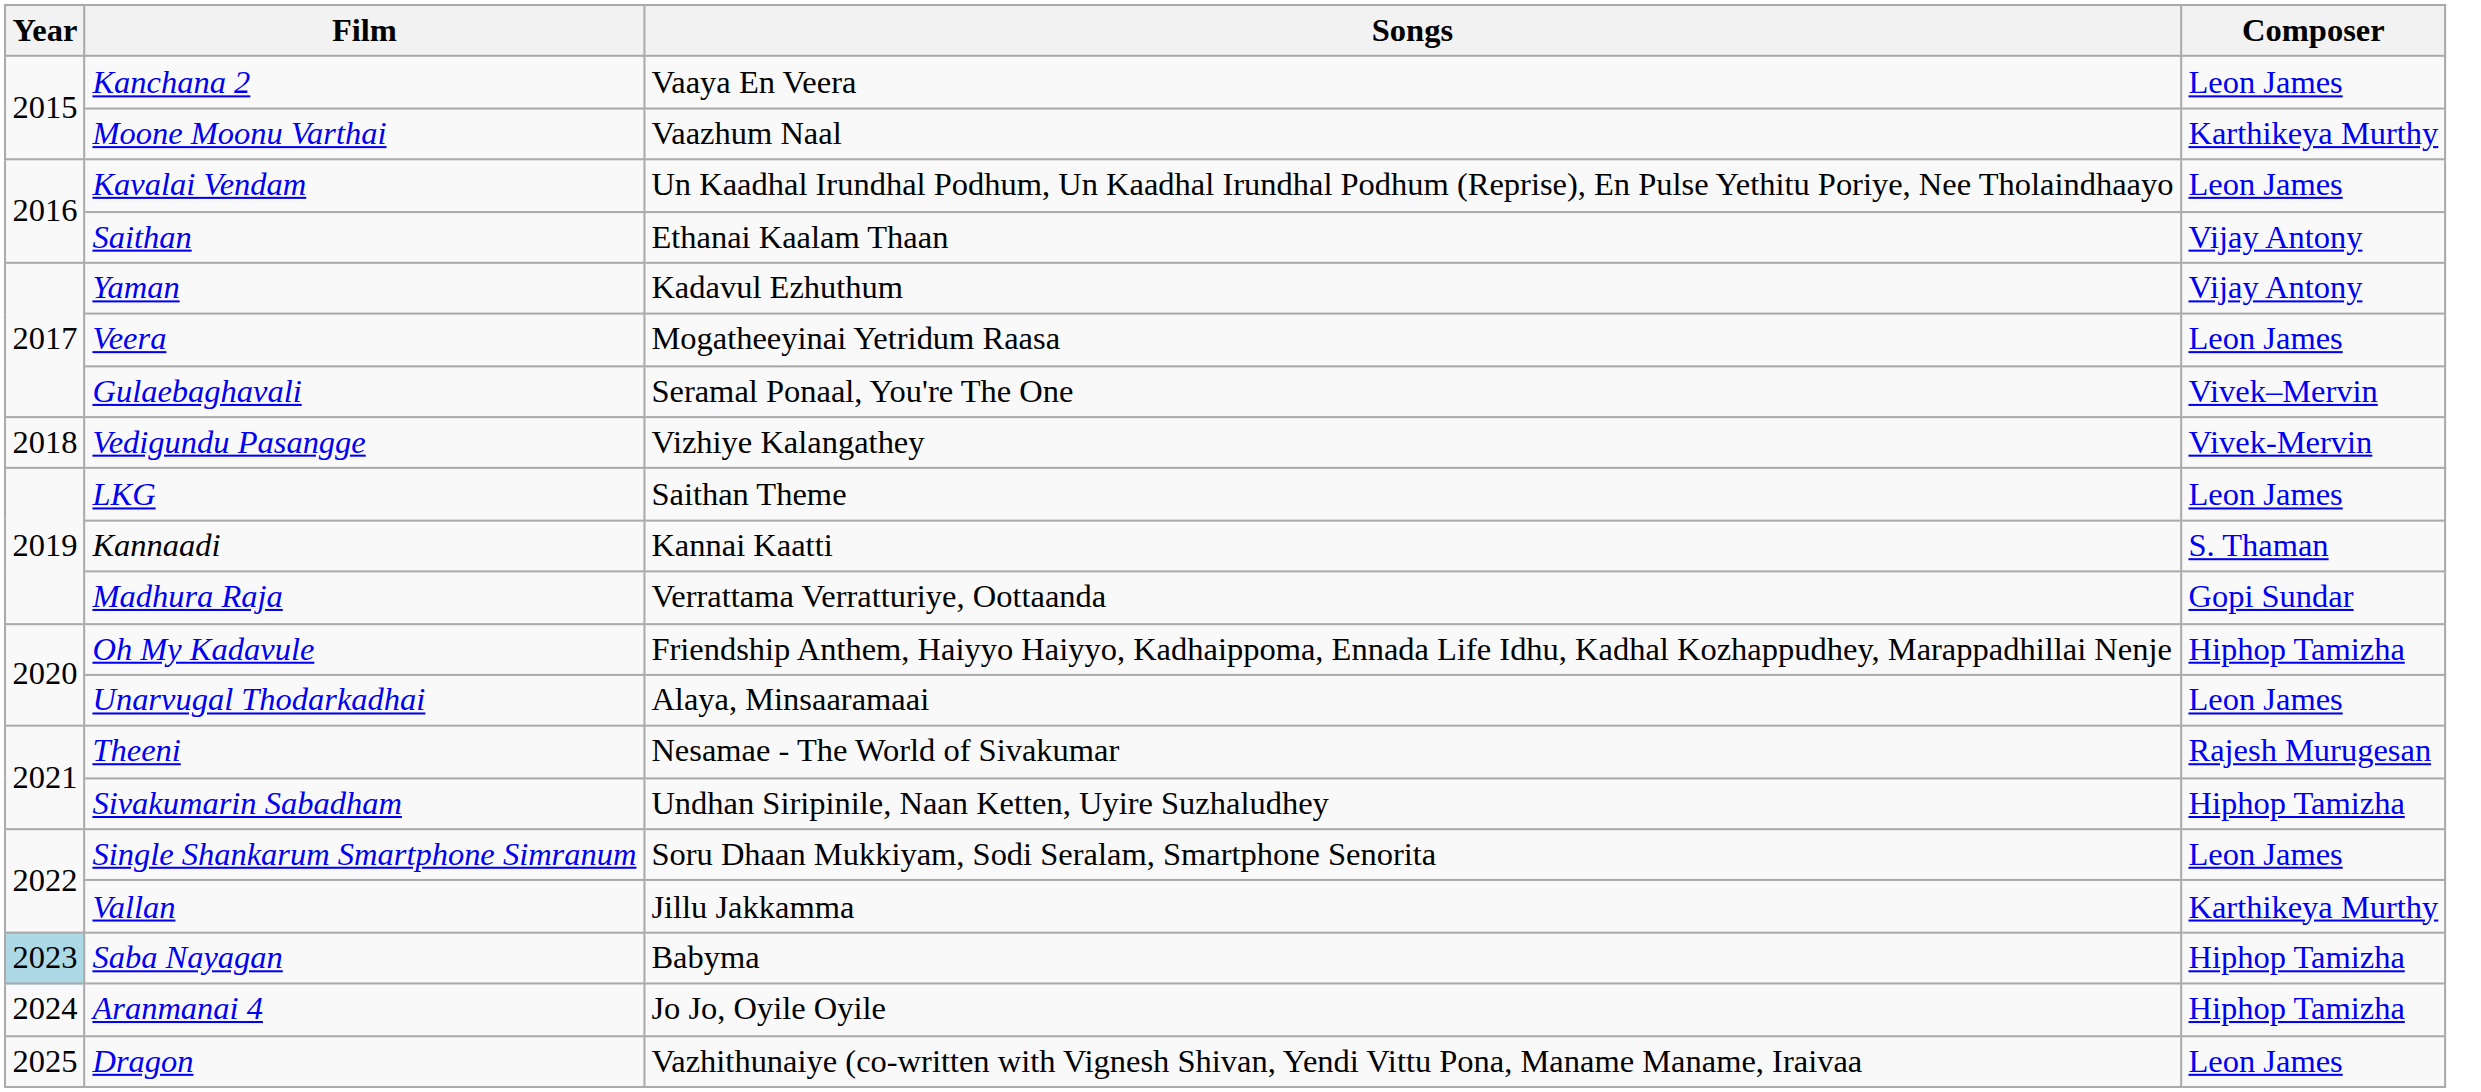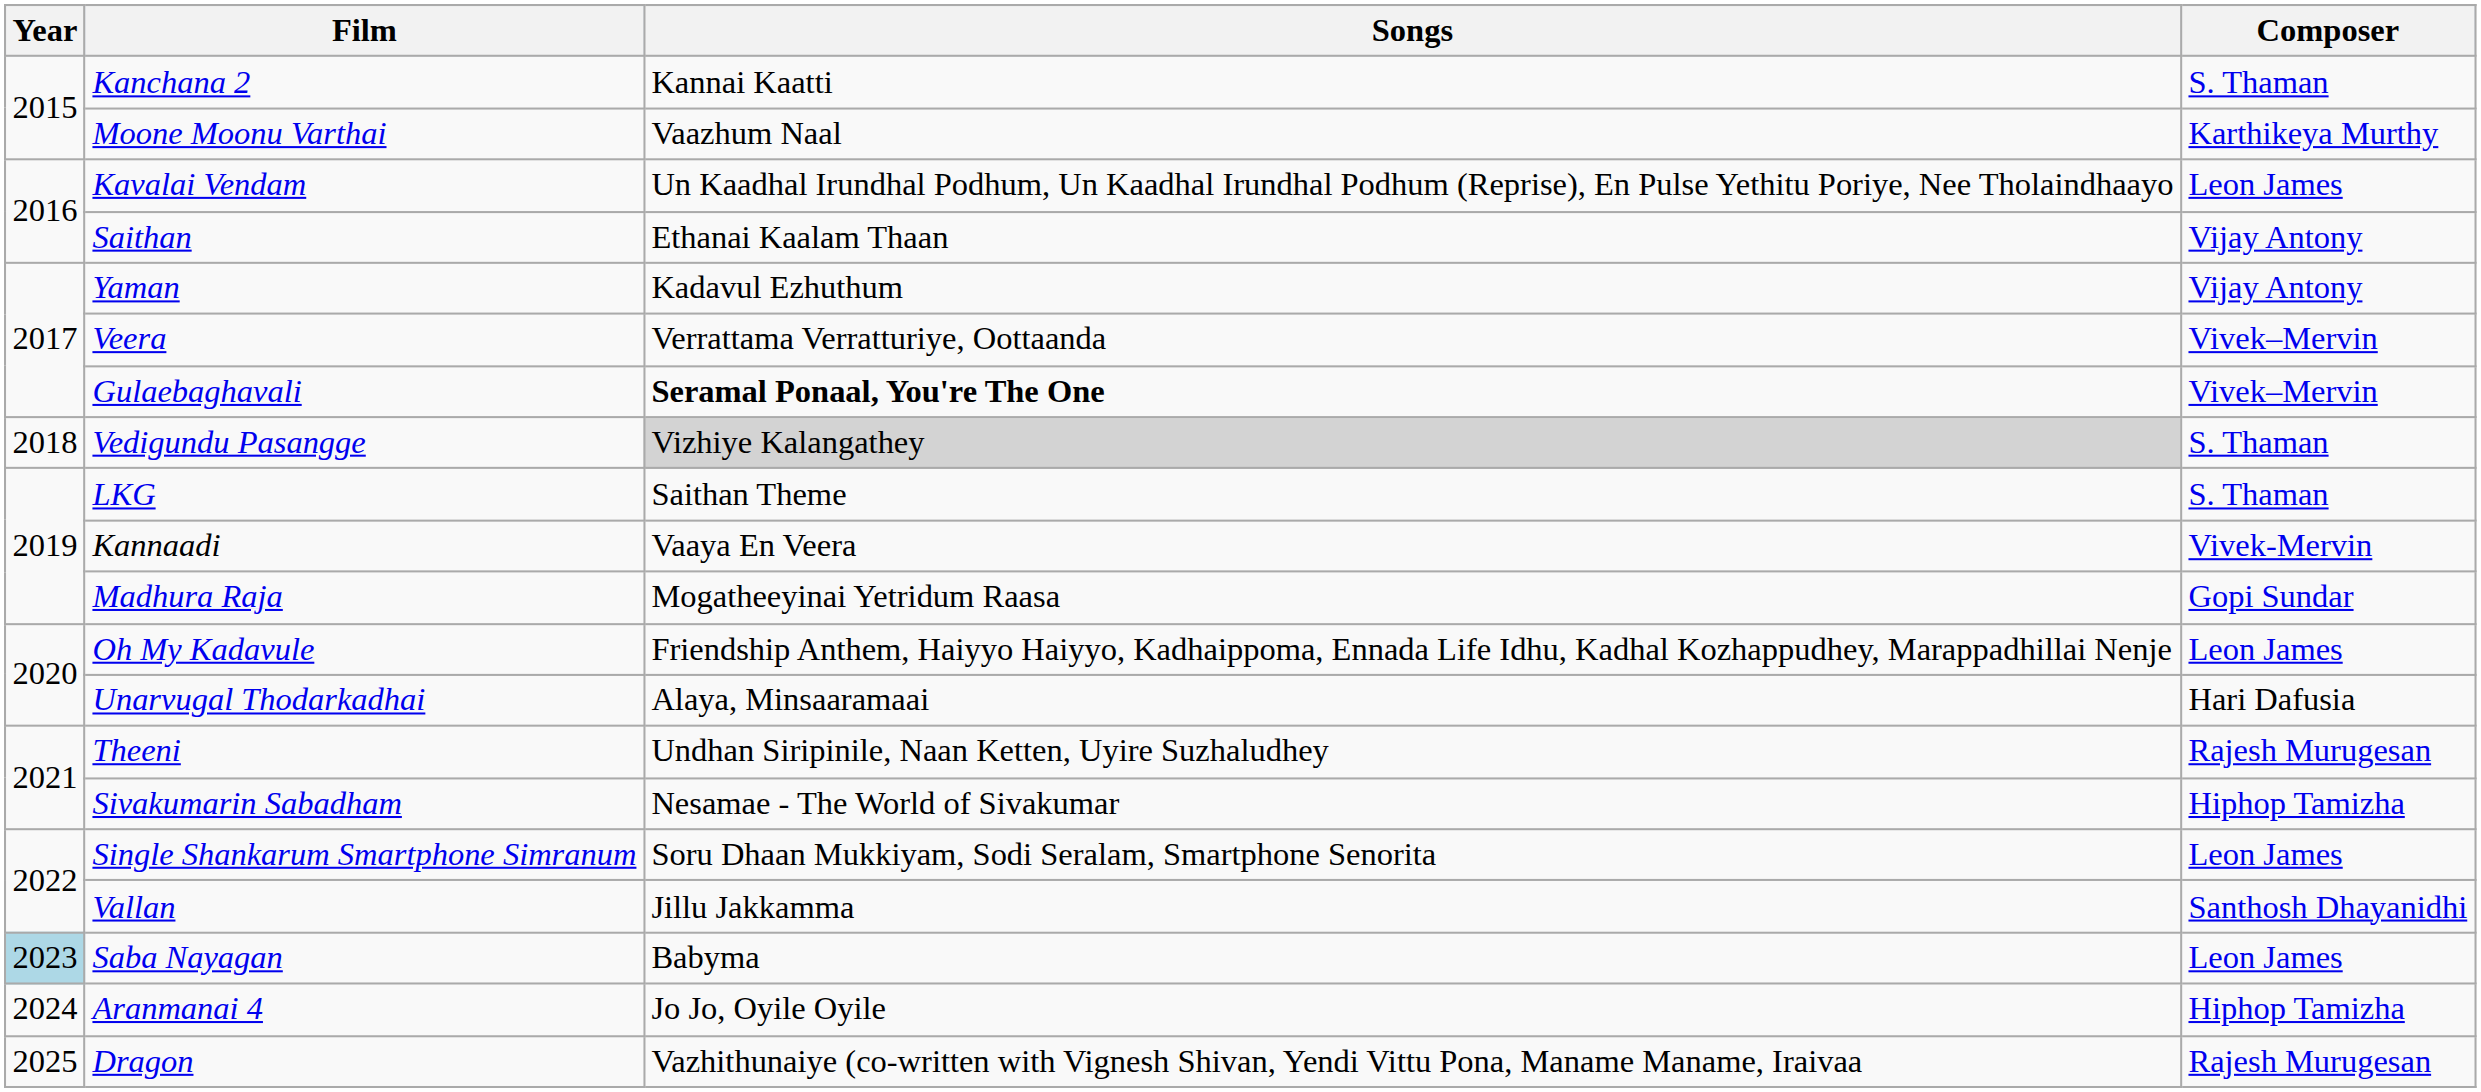Kanchana 2 | Songs: Vaaya En Veera -> Kannai Kaatti
Kanchana 2 | Composer: Leon James -> S. Thaman
Veera | Songs: Mogatheeyinai Yetridum Raasa -> Verrattama Verratturiye, Oottaanda
Veera | Composer: Leon James -> Vivek–Mervin
Gulaebaghavali | Songs: normal -> bold
Vedigundu Pasangge | Songs: no background -> lightgrey background
Vedigundu Pasangge | Composer: Vivek-Mervin -> S. Thaman
LKG | Composer: Leon James -> S. Thaman
Kannaadi | Songs: Kannai Kaatti -> Vaaya En Veera
Kannaadi | Composer: S. Thaman -> Vivek-Mervin
Madhura Raja | Songs: Verrattama Verratturiye, Oottaanda -> Mogatheeyinai Yetridum Raasa
Oh My Kadavule | Composer: Hiphop Tamizha -> Leon James
Unarvugal Thodarkadhai | Composer: Leon James -> Hari Dafusia
Theeni | Songs: Nesamae - The World of Sivakumar -> Undhan Siripinile, Naan Ketten, Uyire Suzhaludhey
Sivakumarin Sabadham | Songs: Undhan Siripinile, Naan Ketten, Uyire Suzhaludhey -> Nesamae - The World of Sivakumar
Vallan | Composer: Karthikeya Murthy -> Santhosh Dhayanidhi
Saba Nayagan | Composer: Hiphop Tamizha -> Leon James
Dragon | Composer: Leon James -> Rajesh Murugesan
